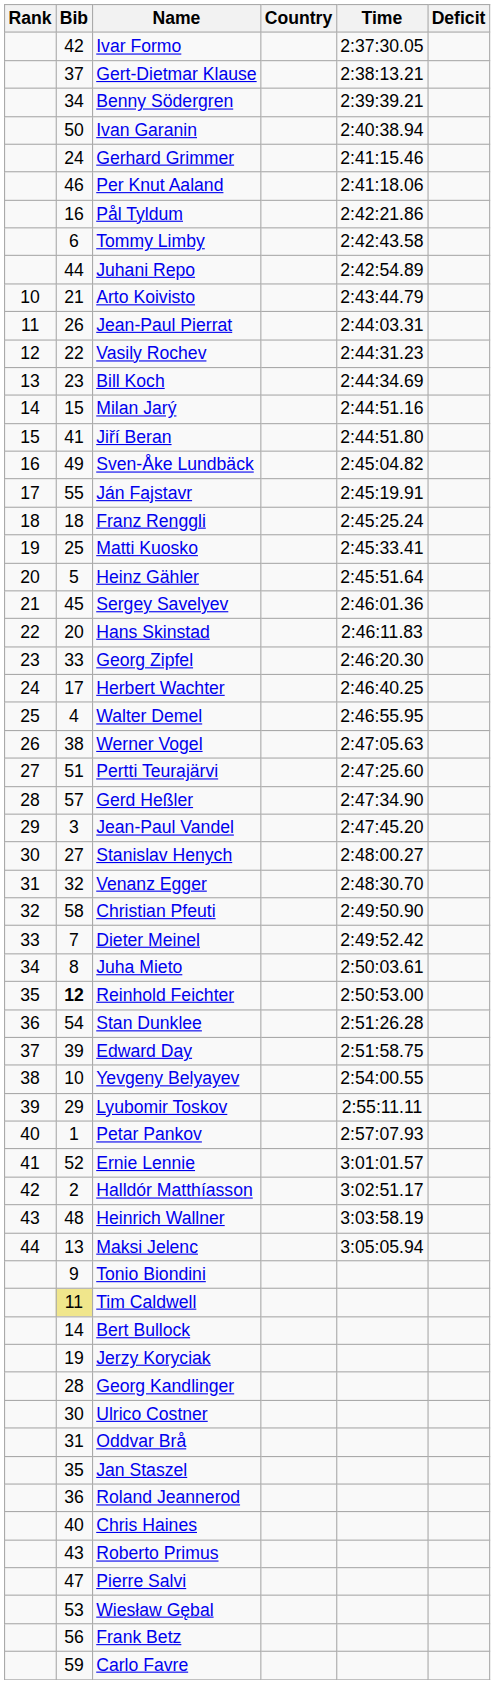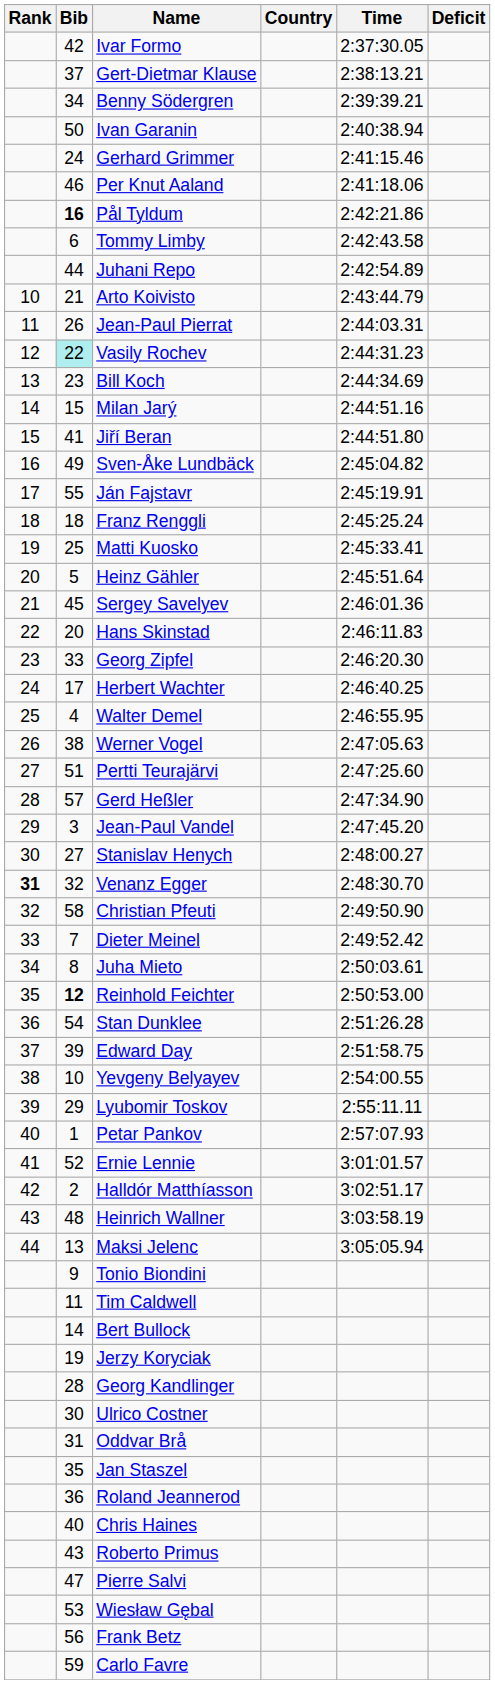Pål Tyldum | Bib: normal -> bold
Vasily Rochev | Bib: no background -> paleturquoise background
Venanz Egger | Rank: normal -> bold
Tim Caldwell | Bib: khaki background -> no background
